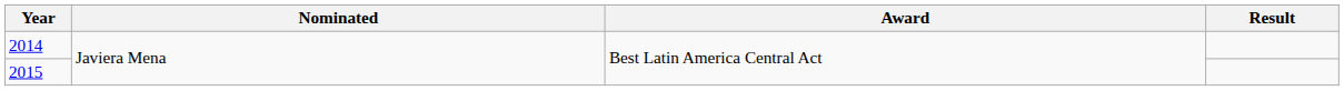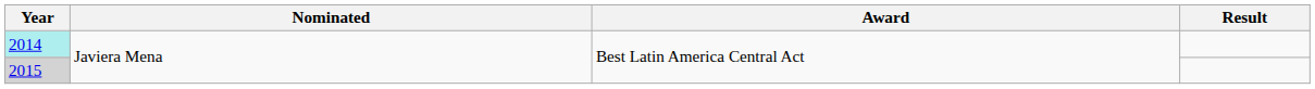2014 | Year: no background -> paleturquoise background
2015 | Year: no background -> lightgrey background
